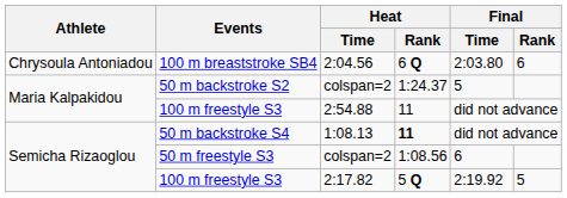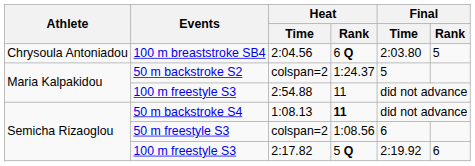100 m breaststroke SB4 | Final / Rank: 6 -> 5
100 m freestyle S3 / 2:17.82 | Final / Rank: 5 -> 6
